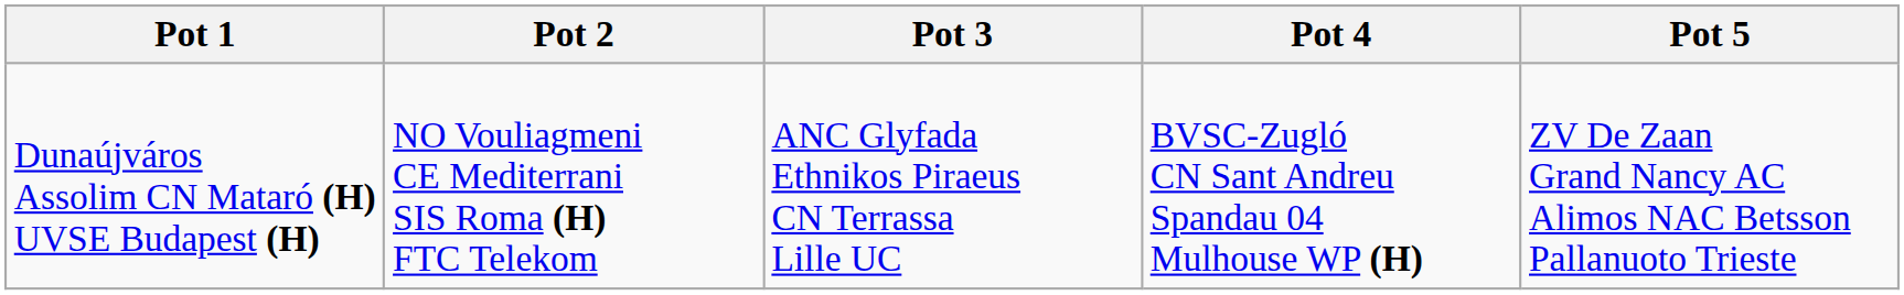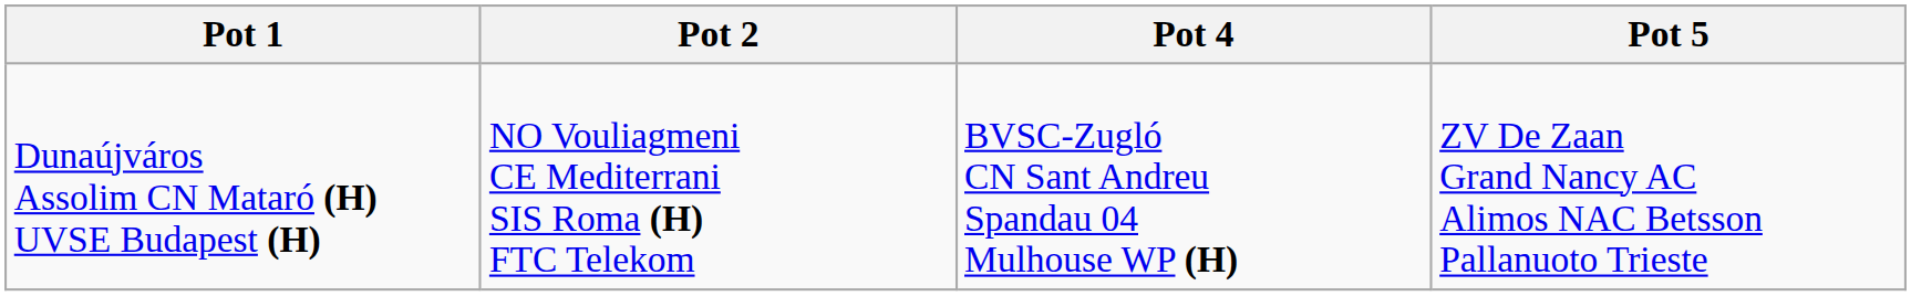- column: Pot 3 | ANC Glyfada Ethnikos Piraeus CN Terrassa Lille UC
